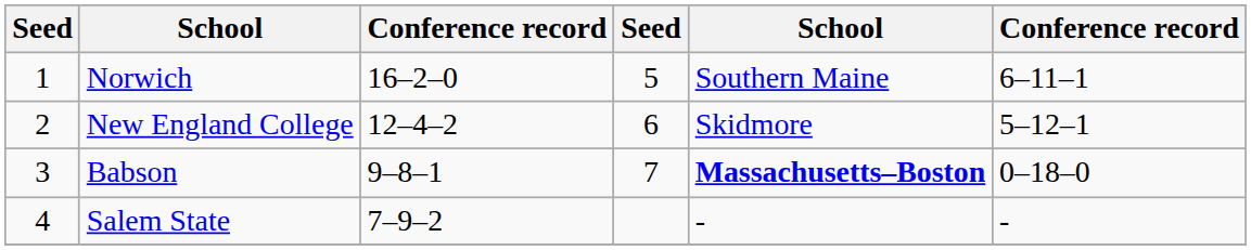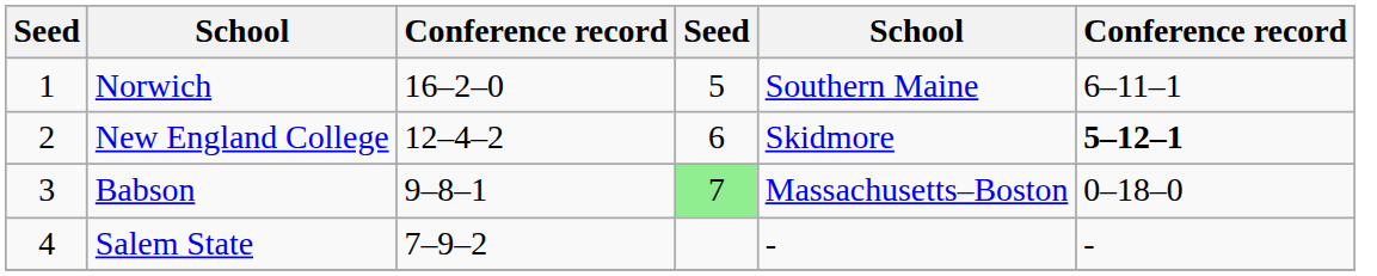New England College | column 6: normal -> bold
Babson | column 4: no background -> lightgreen background
Babson | column 5: bold -> normal
